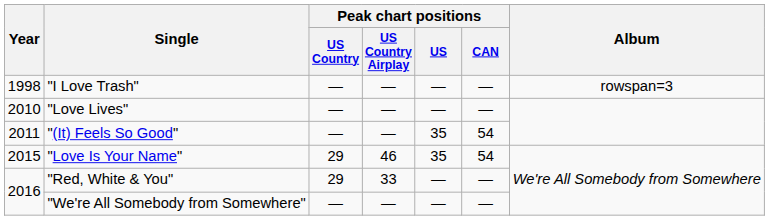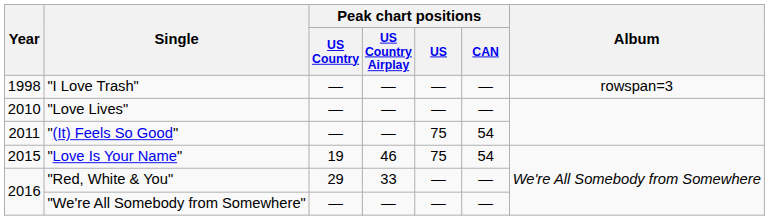"(It) Feels So Good" | Peak chart positions / US: 35 -> 75
"Love Is Your Name" | Peak chart positions / US Country: 29 -> 19
"Love Is Your Name" | Peak chart positions / US: 35 -> 75
